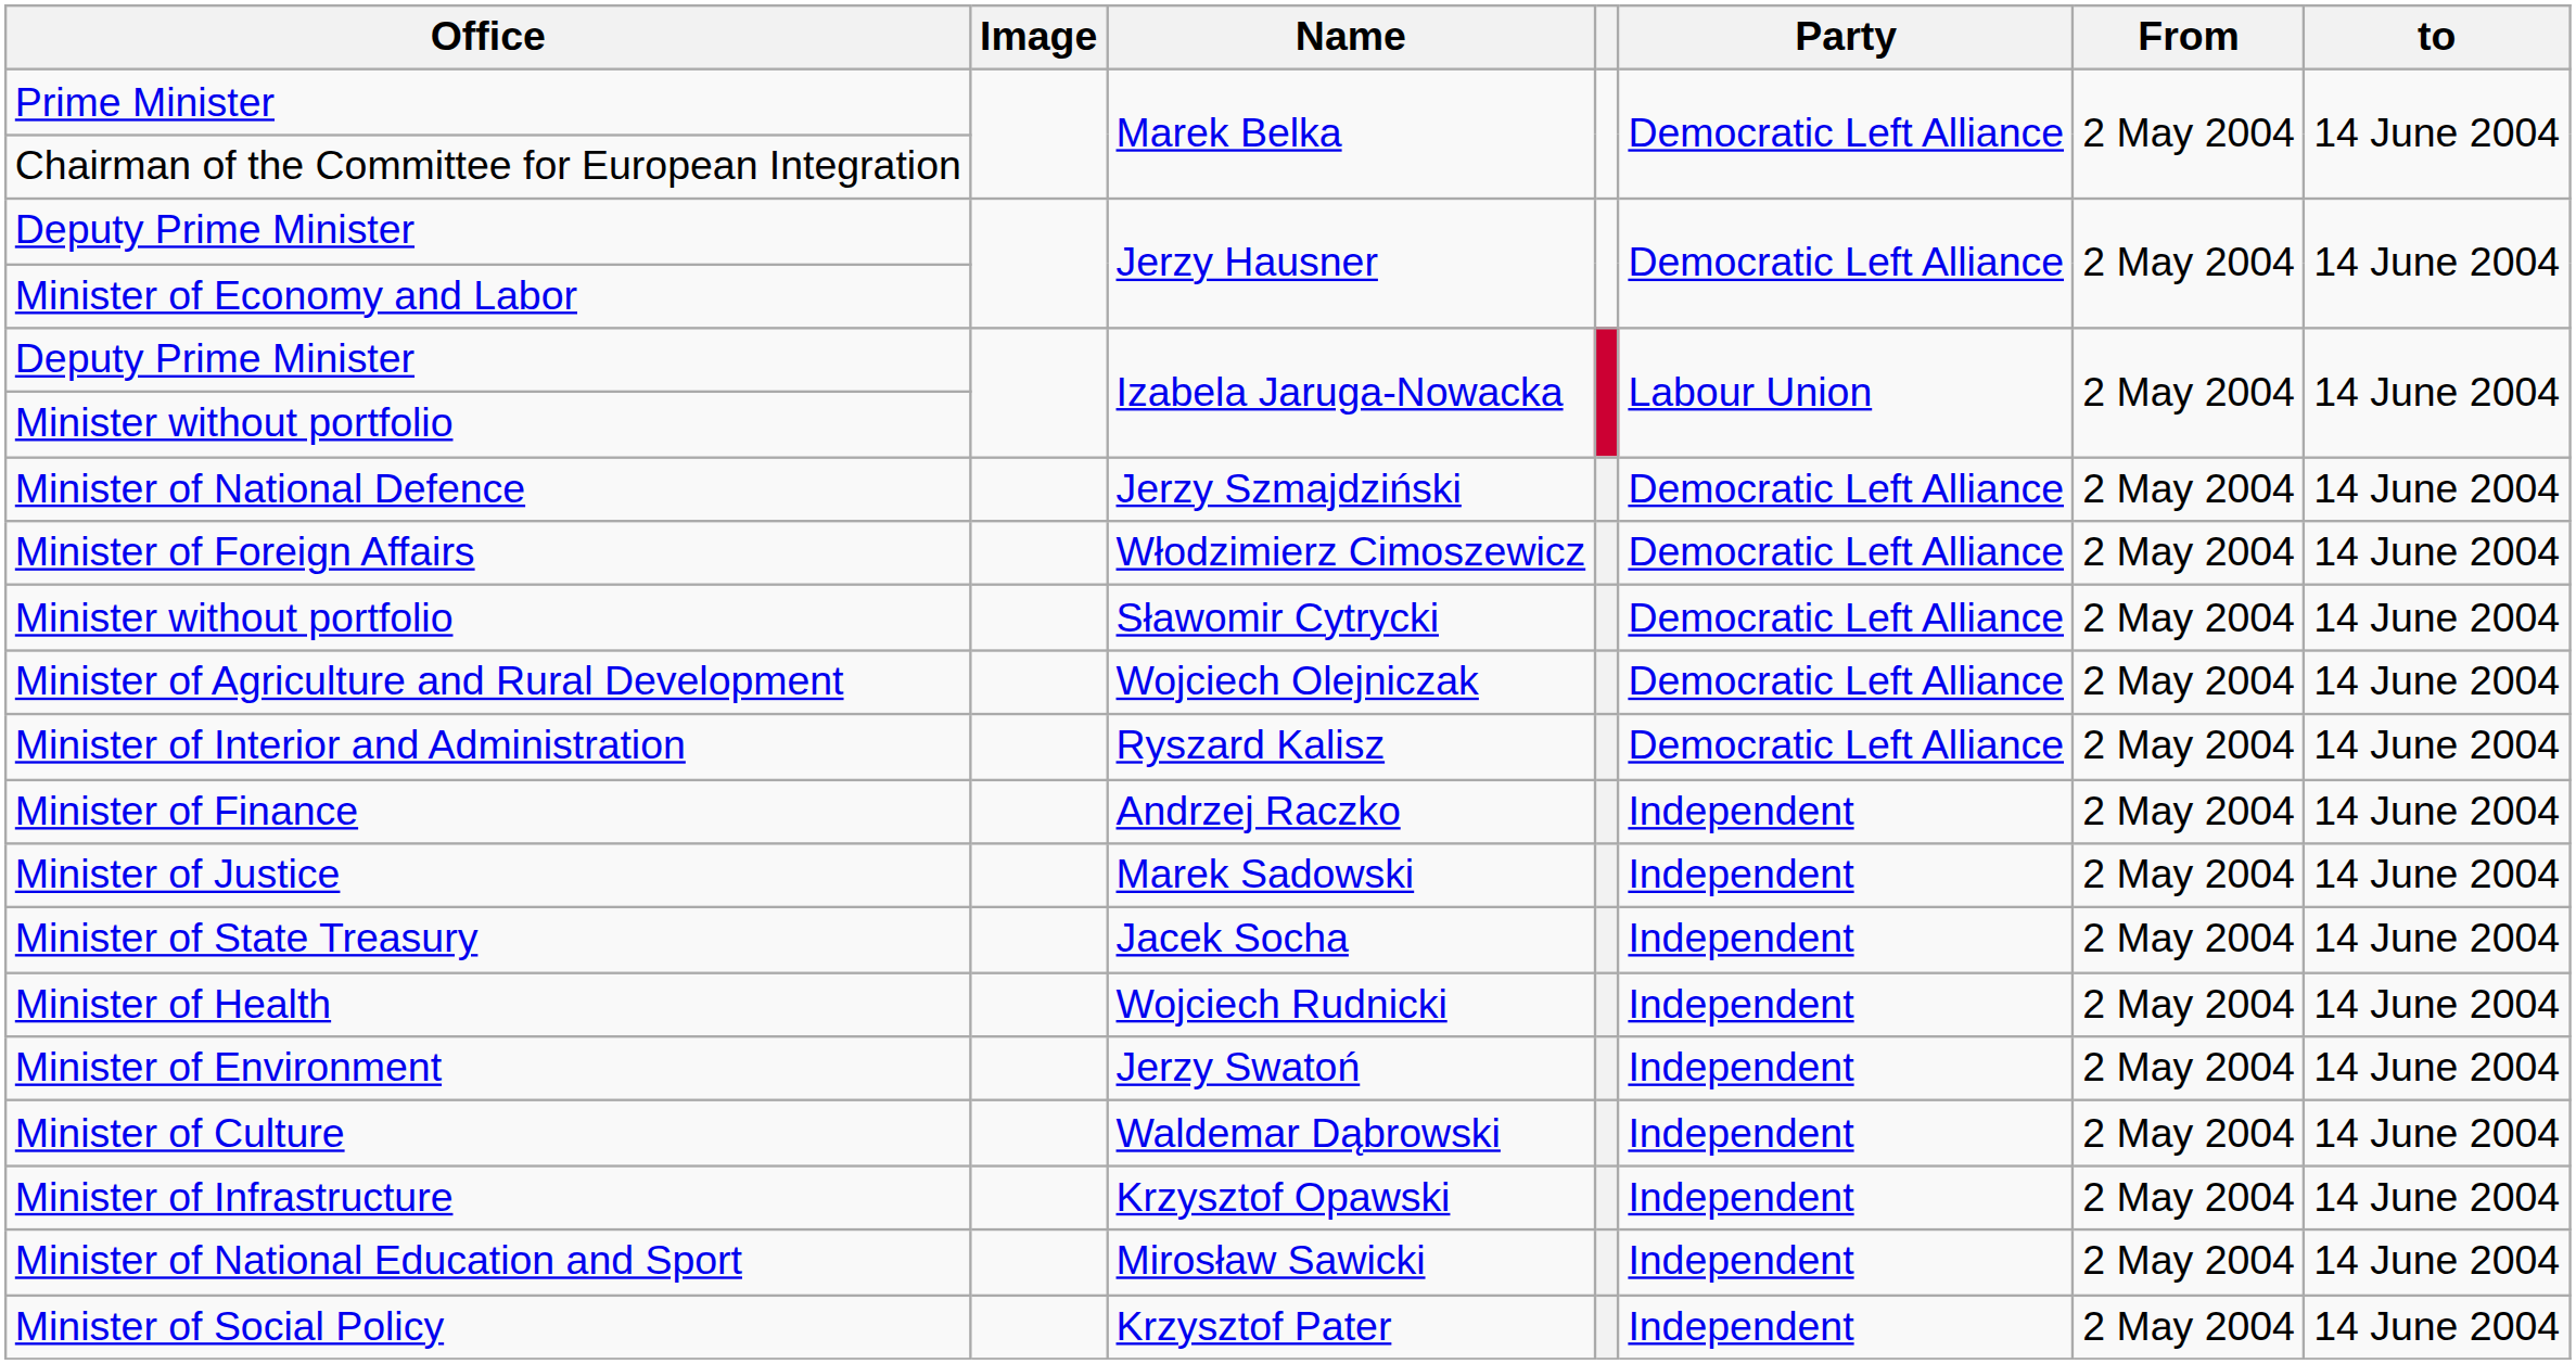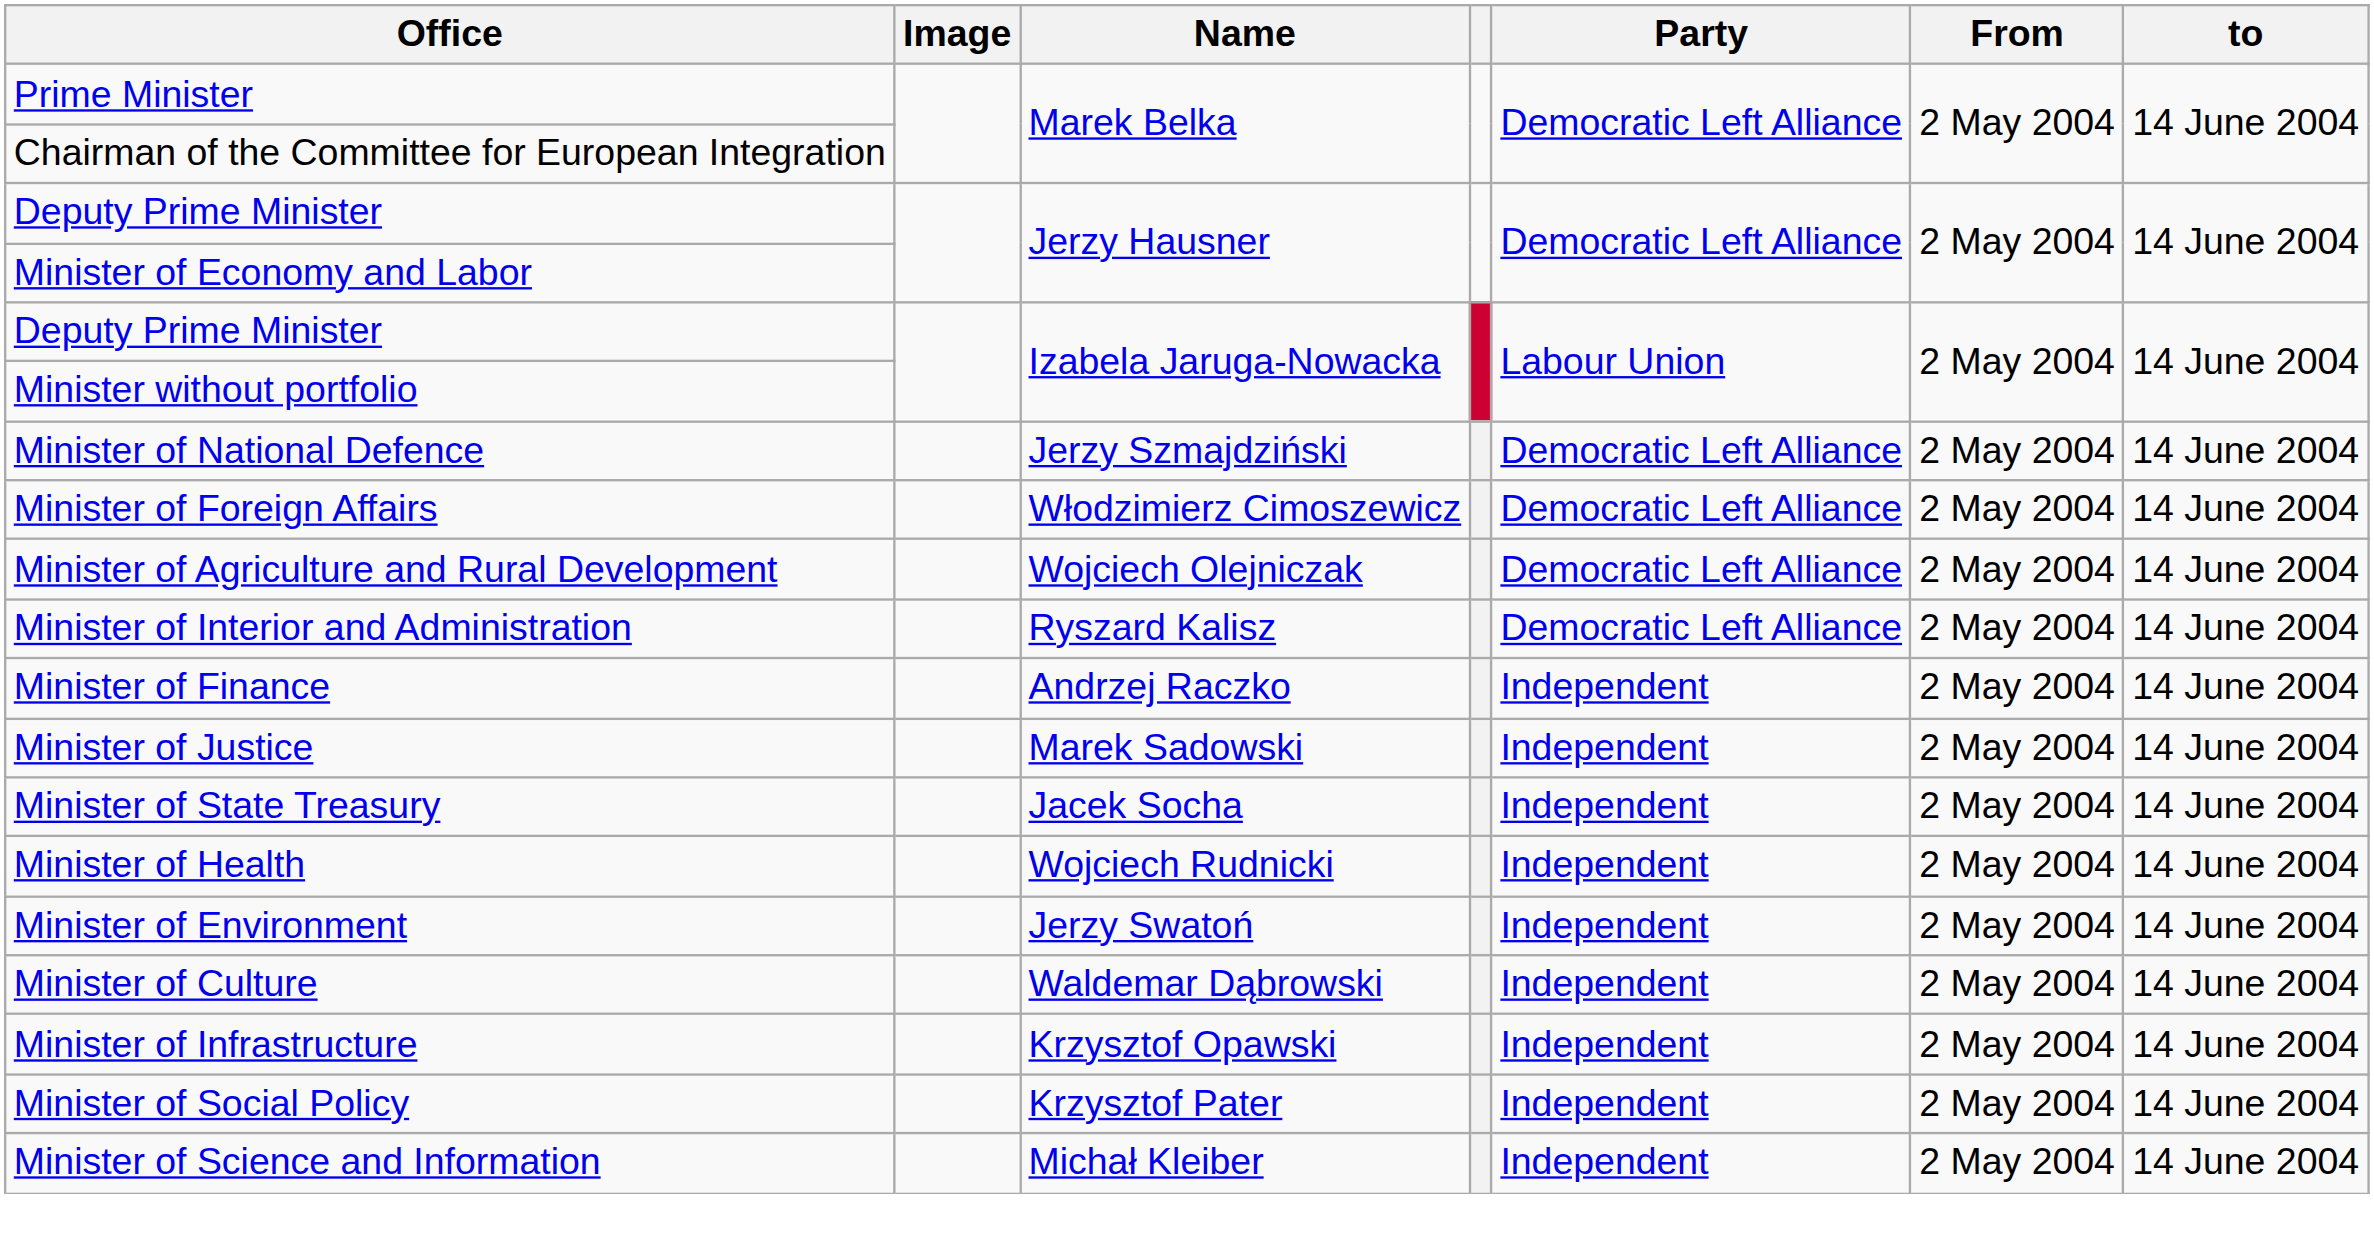- row: Minister without portfolio | Sławomir Cytrycki | Democratic Left Alliance | 2 May 2004 | 14 June 2004
- row: Minister of National Education and Sport | Mirosław Sawicki | Independent | 2 May 2004 | 14 June 2004
+ row: Minister of Science and Information | Michał Kleiber | Independent | 2 May 2004 | 14 June 2004
